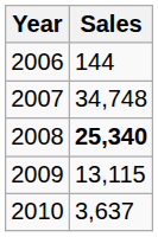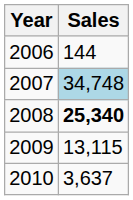2007 | Sales: no background -> lightblue background
